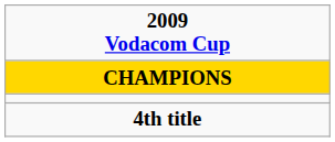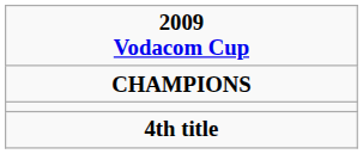row 2 | column 1: gold background -> no background
